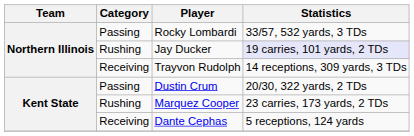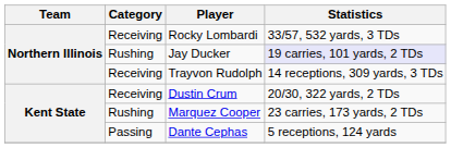Rocky Lombardi | Category: Passing -> Receiving
Dustin Crum | Category: Passing -> Receiving
Dante Cephas | Category: Receiving -> Passing
